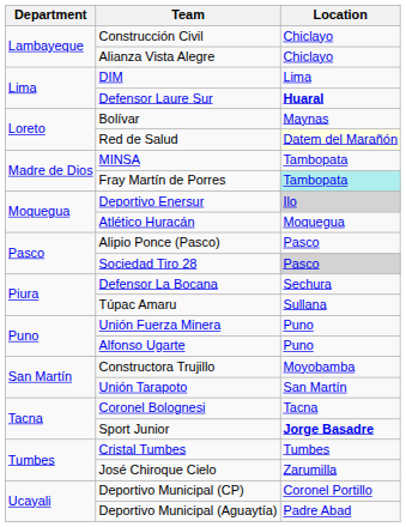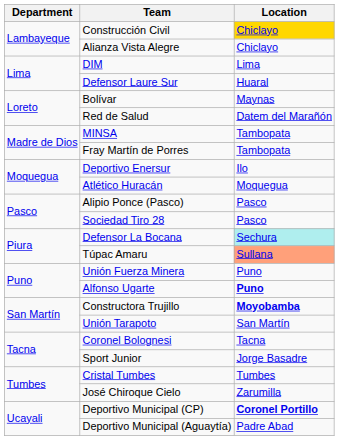Construcción Civil | Location: no background -> gold background
Defensor Laure Sur | Location: bold -> normal
Red de Salud | Location: lightyellow background -> no background
Fray Martín de Porres | Location: paleturquoise background -> no background
Deportivo Enersur | Location: lightgrey background -> no background
Sociedad Tiro 28 | Location: lightgrey background -> no background
Defensor La Bocana | Location: no background -> paleturquoise background
Túpac Amaru | Location: no background -> lightsalmon background
Alfonso Ugarte | Location: normal -> bold
Constructora Trujillo | Location: normal -> bold
Sport Junior | Location: bold -> normal
Deportivo Municipal (CP) | Location: normal -> bold
